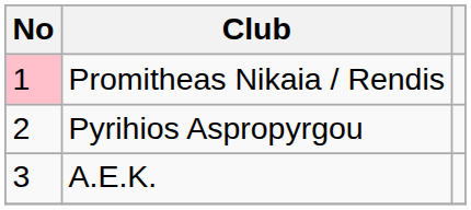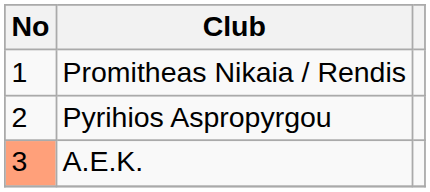Promitheas Nikaia / Rendis | No: pink background -> no background
A.E.K. | No: no background -> lightsalmon background
